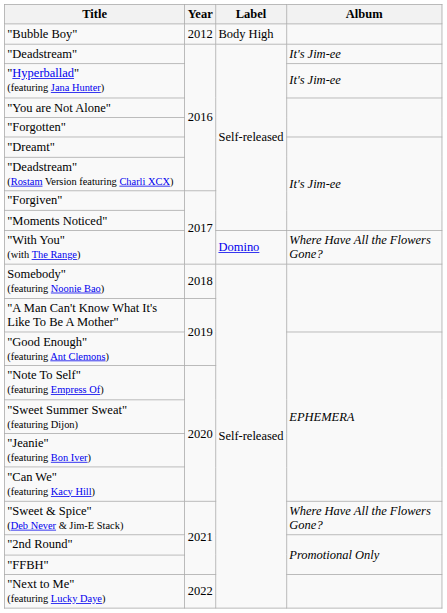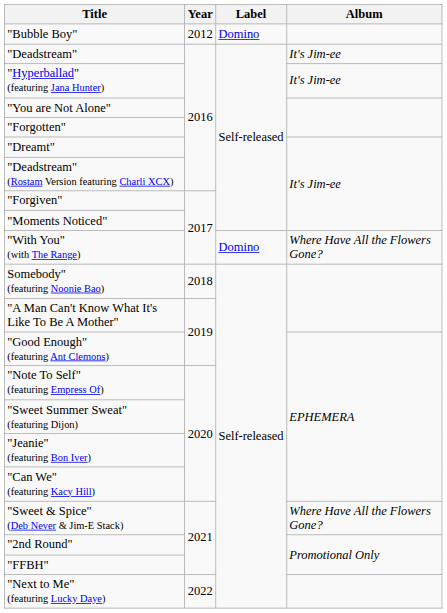"Bubble Boy" | Label: Body High -> Domino
